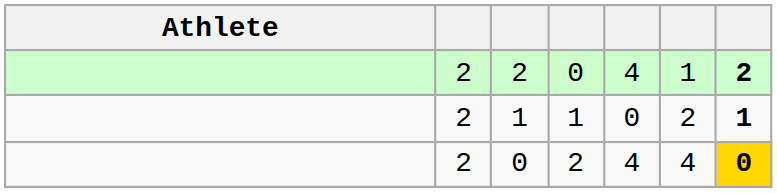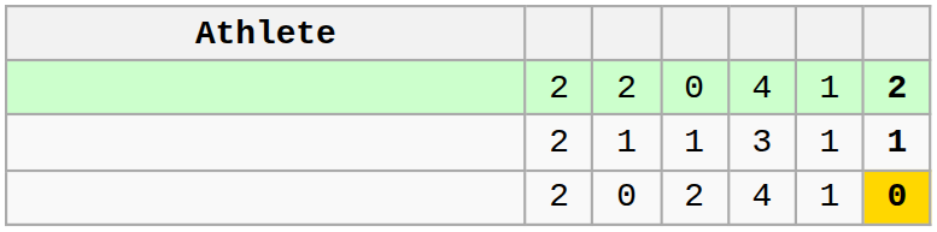row 3 | column 5: 0 -> 3
row 3 | column 6: 2 -> 1
row 4 | column 6: 4 -> 1
